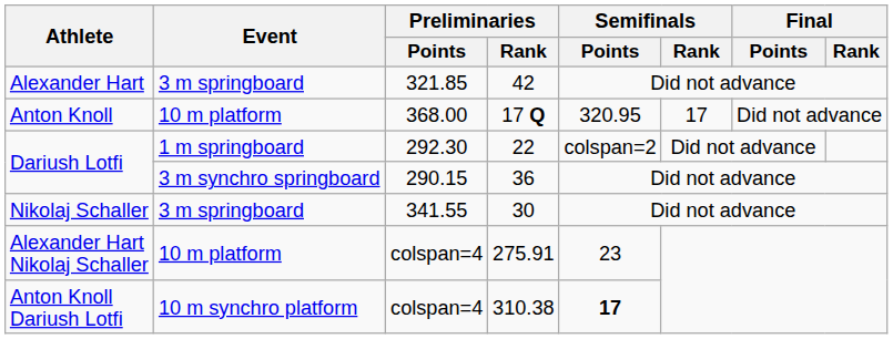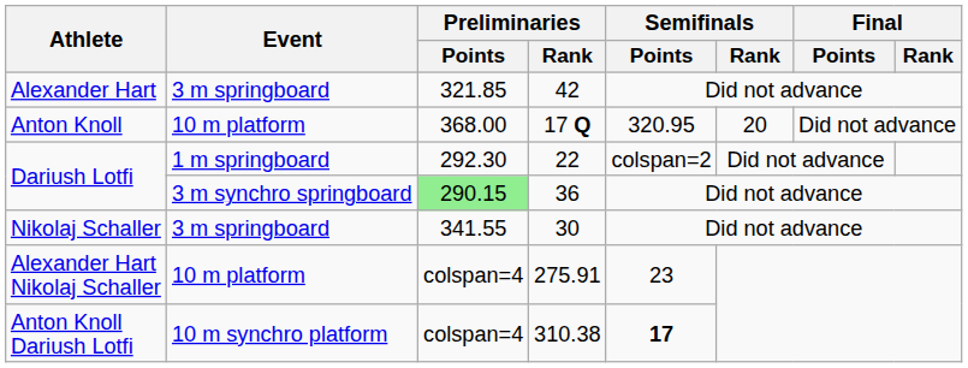17 Q | Semifinals / Rank: 17 -> 20
36 | Preliminaries / Points: no background -> lightgreen background
